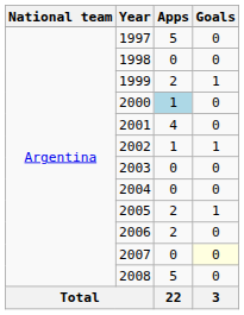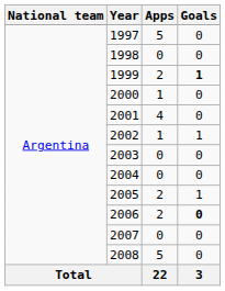1999 | Goals: normal -> bold
2000 | Apps: lightblue background -> no background
2006 | Goals: normal -> bold
2007 | Goals: lightyellow background -> no background
